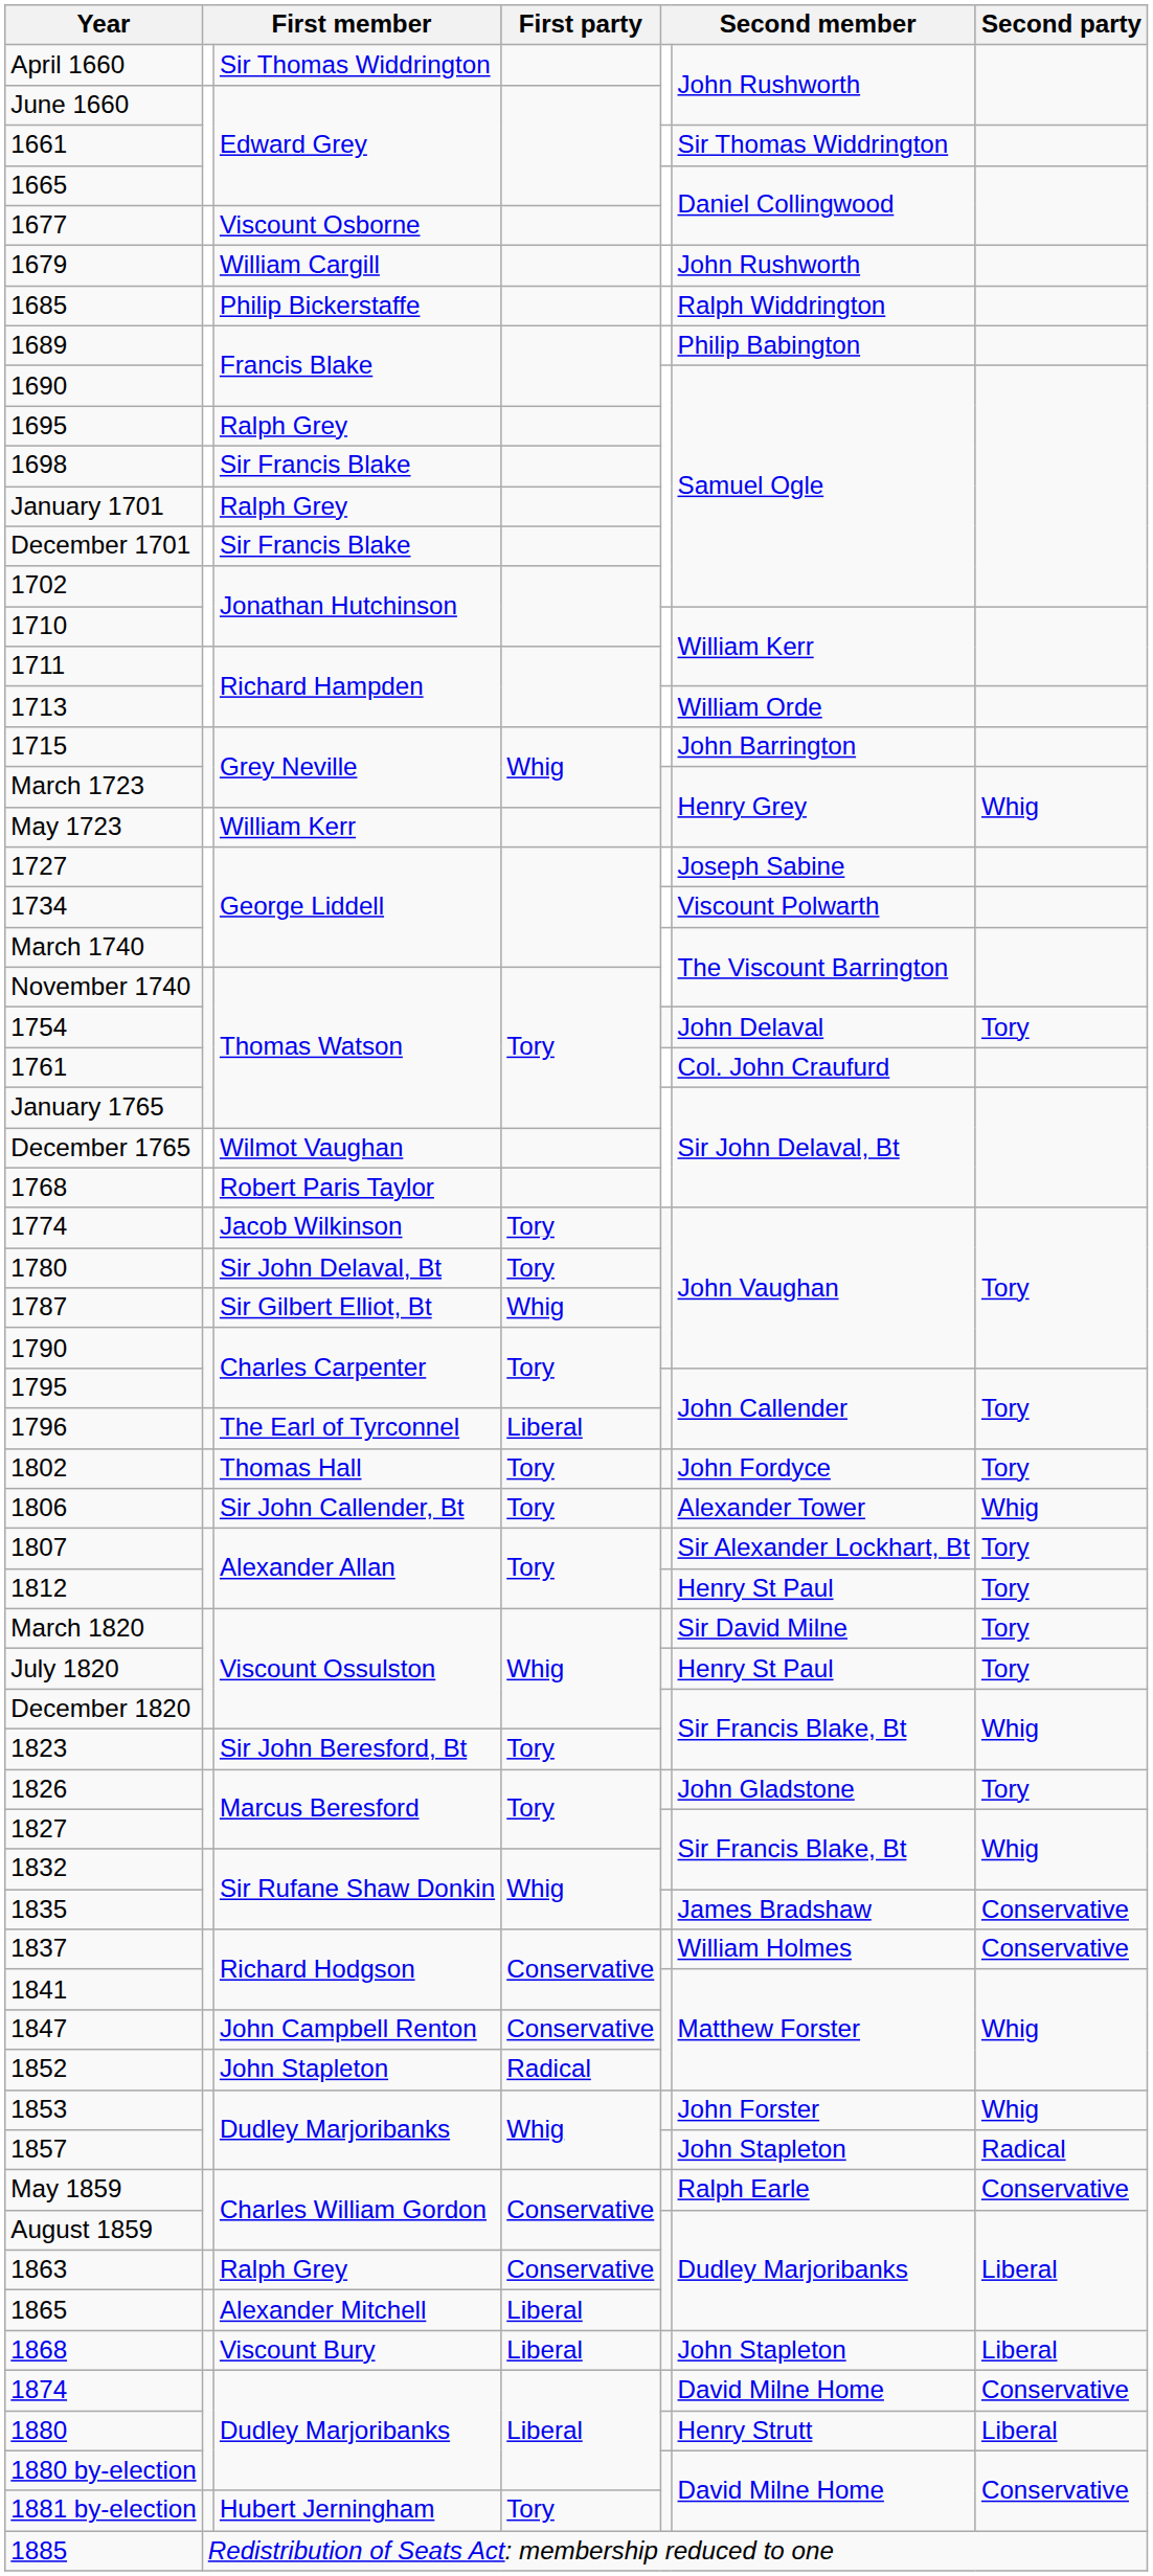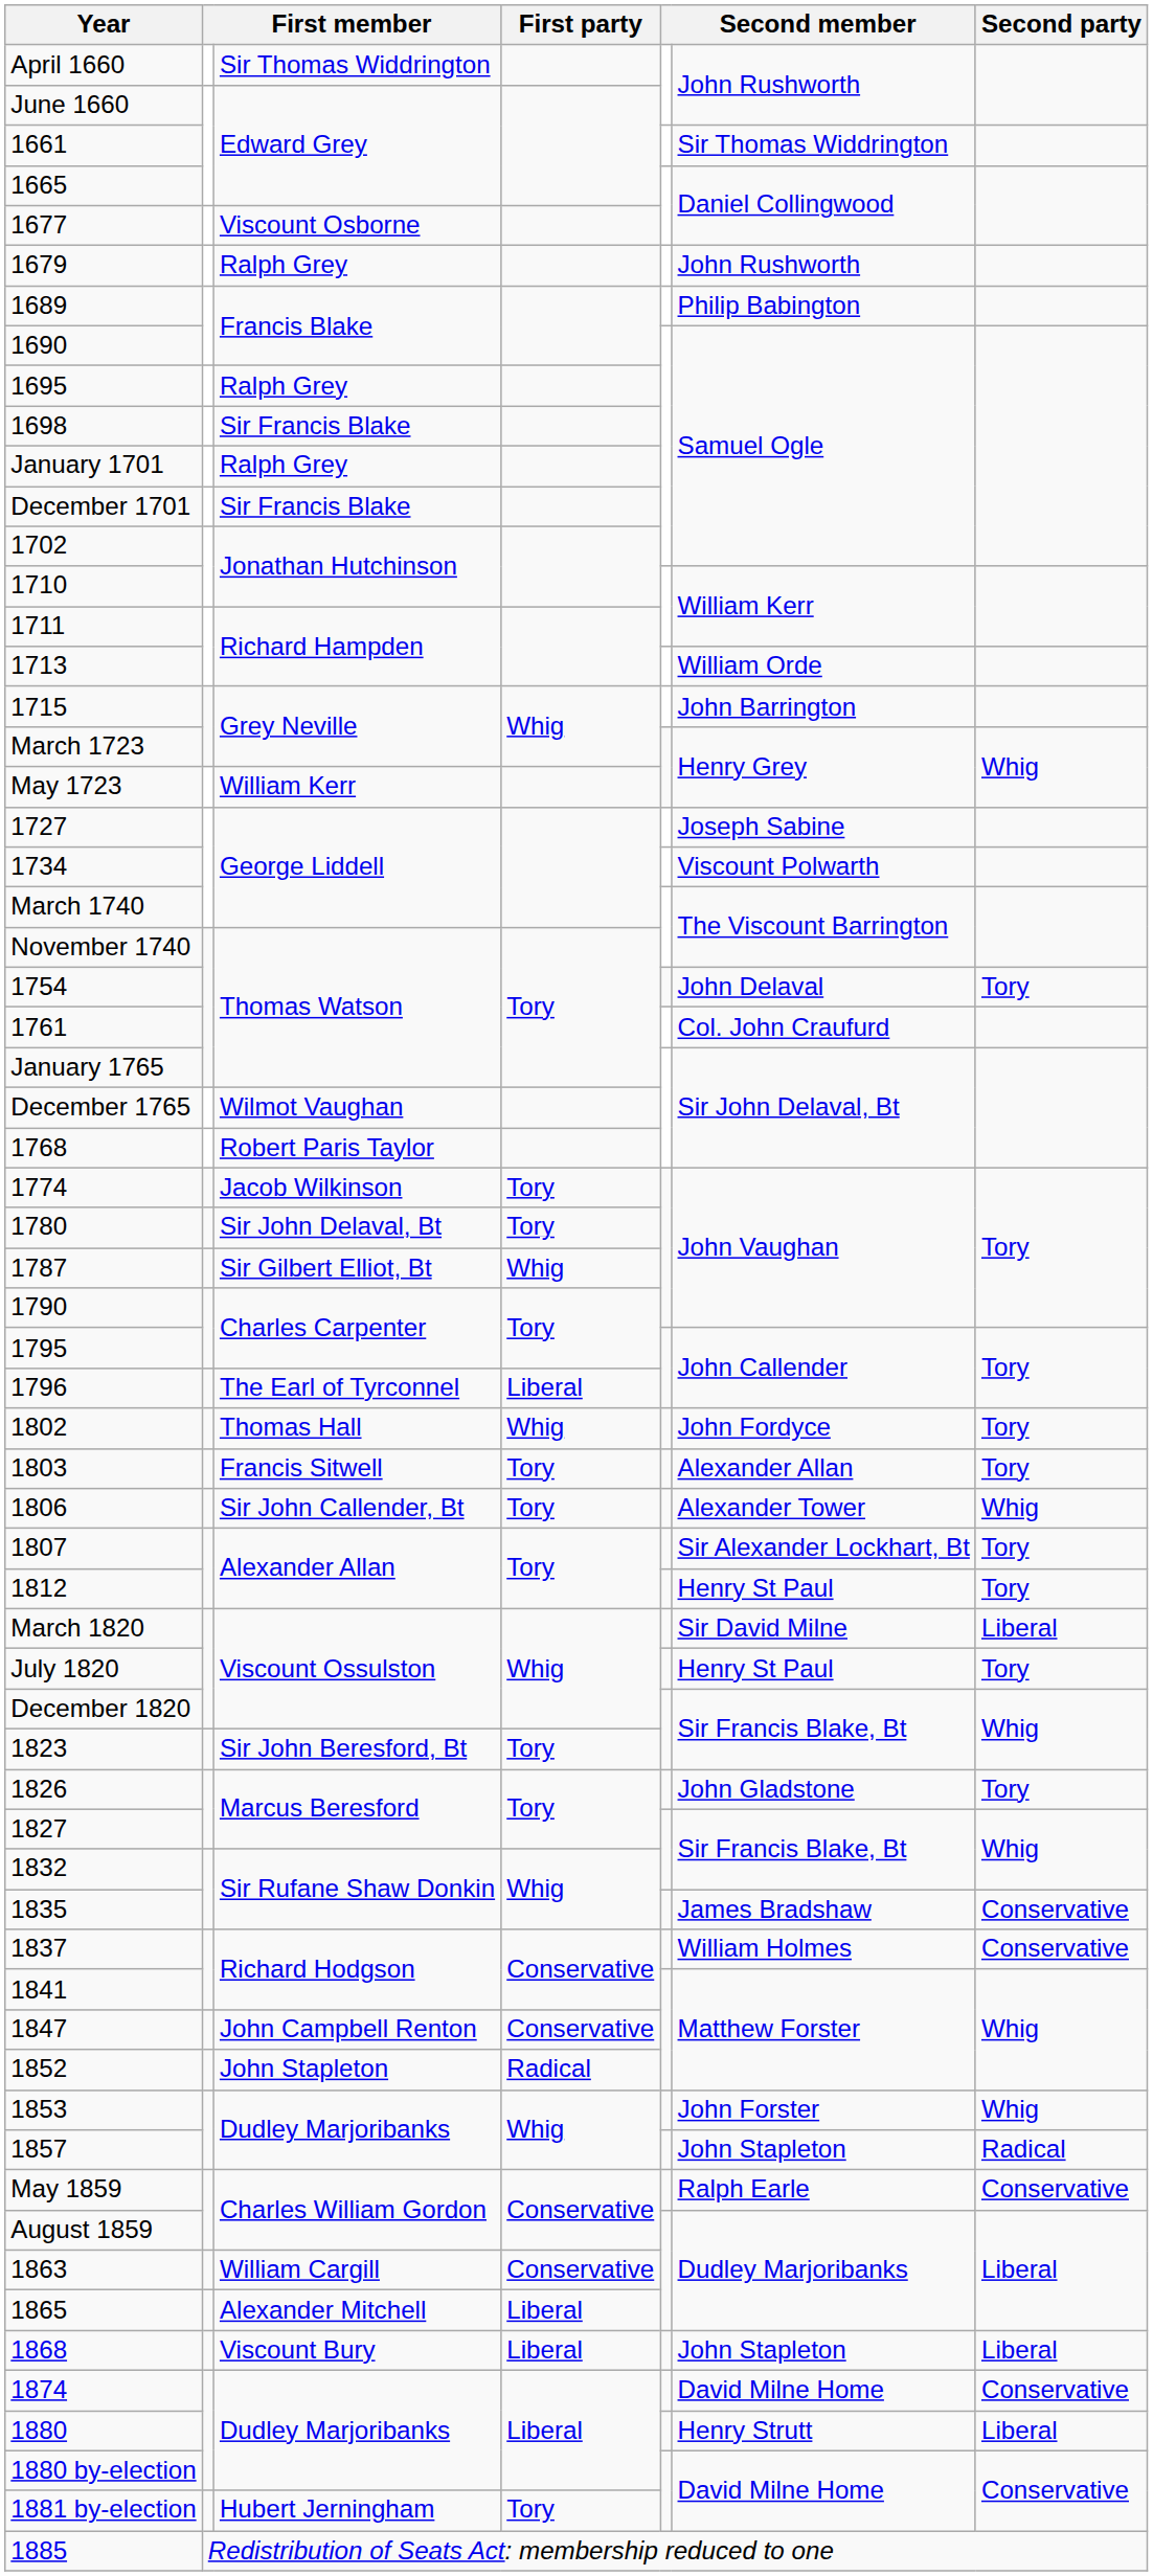1679 | column 3: William Cargill -> Ralph Grey
- row: 1685 | Philip Bickerstaffe | Ralph Widdrington
1802 | First party: Tory -> Whig
+ row: 1803 | Francis Sitwell | Tory | Alexander Allan | Tory
March 1820 | Second party: Tory -> Liberal
1863 | column 3: Ralph Grey -> William Cargill
